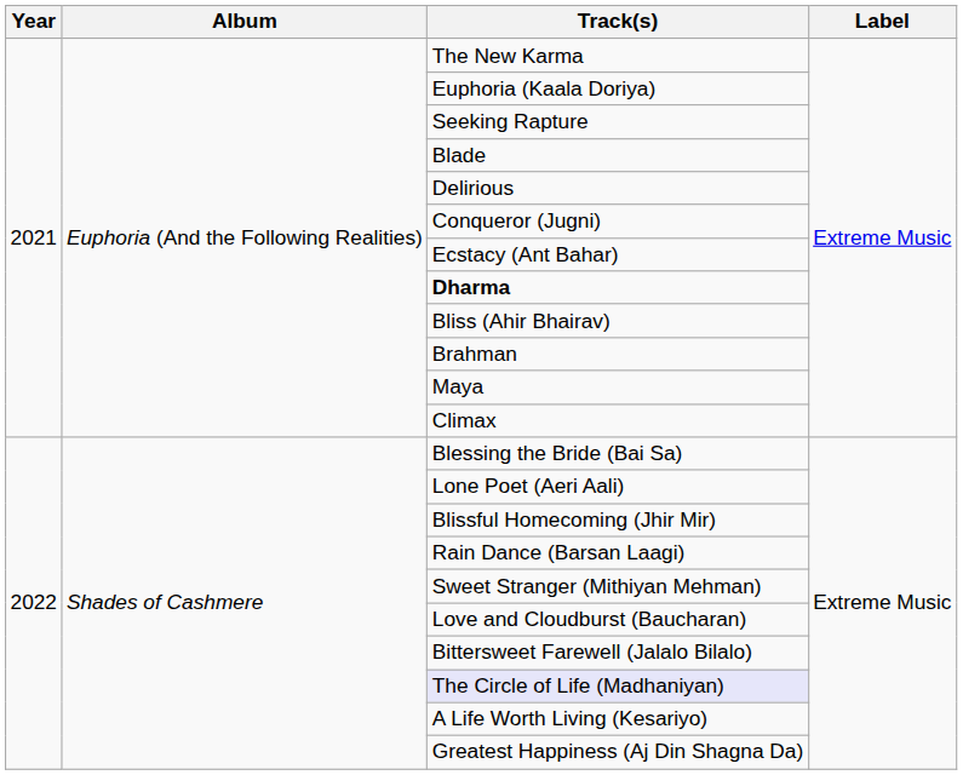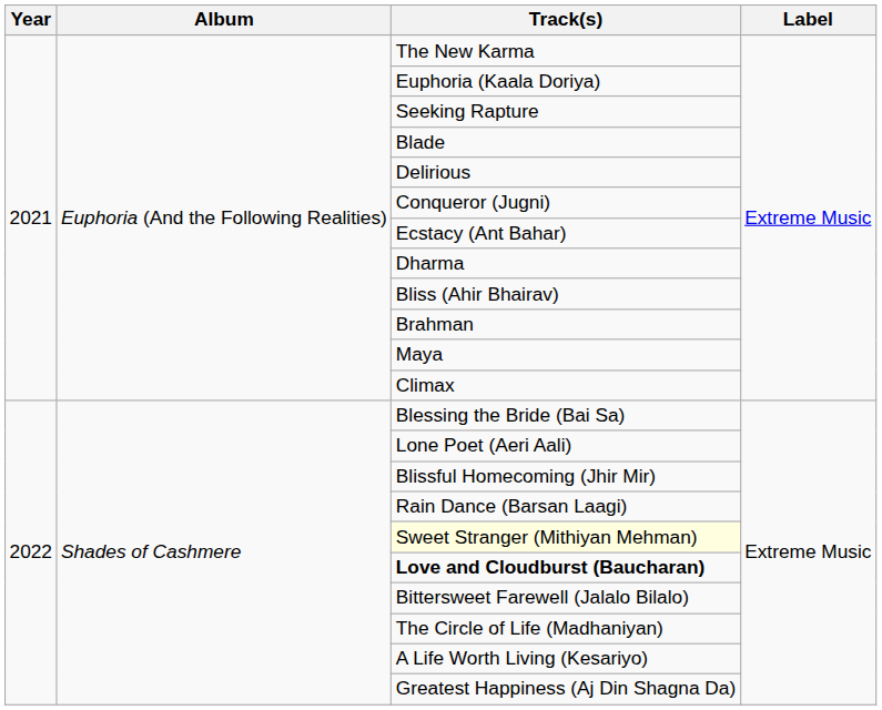Dharma | Track(s): bold -> normal
Sweet Stranger (Mithiyan Mehman) | Track(s): no background -> lightyellow background
Love and Cloudburst (Baucharan) | Track(s): normal -> bold
The Circle of Life (Madhaniyan) | Track(s): lavender background -> no background
